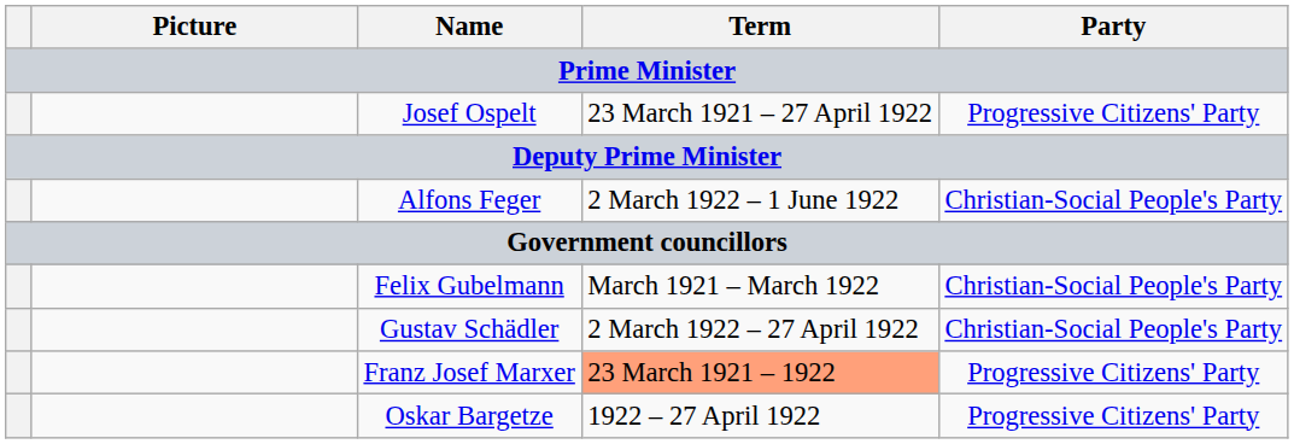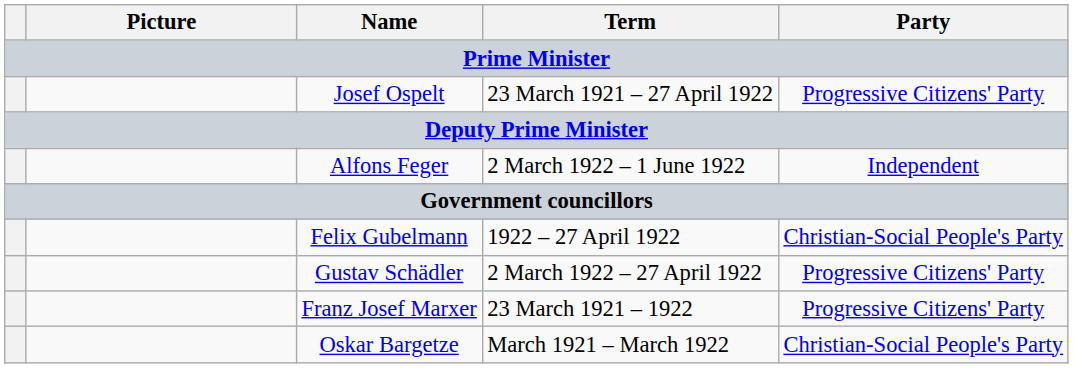Alfons Feger | Party: Christian-Social People's Party -> Independent
Felix Gubelmann | Term: March 1921 – March 1922 -> 1922 – 27 April 1922
Gustav Schädler | Party: Christian-Social People's Party -> Progressive Citizens' Party
Franz Josef Marxer | Term: lightsalmon background -> no background
Oskar Bargetze | Term: 1922 – 27 April 1922 -> March 1921 – March 1922
Oskar Bargetze | Party: Progressive Citizens' Party -> Christian-Social People's Party
